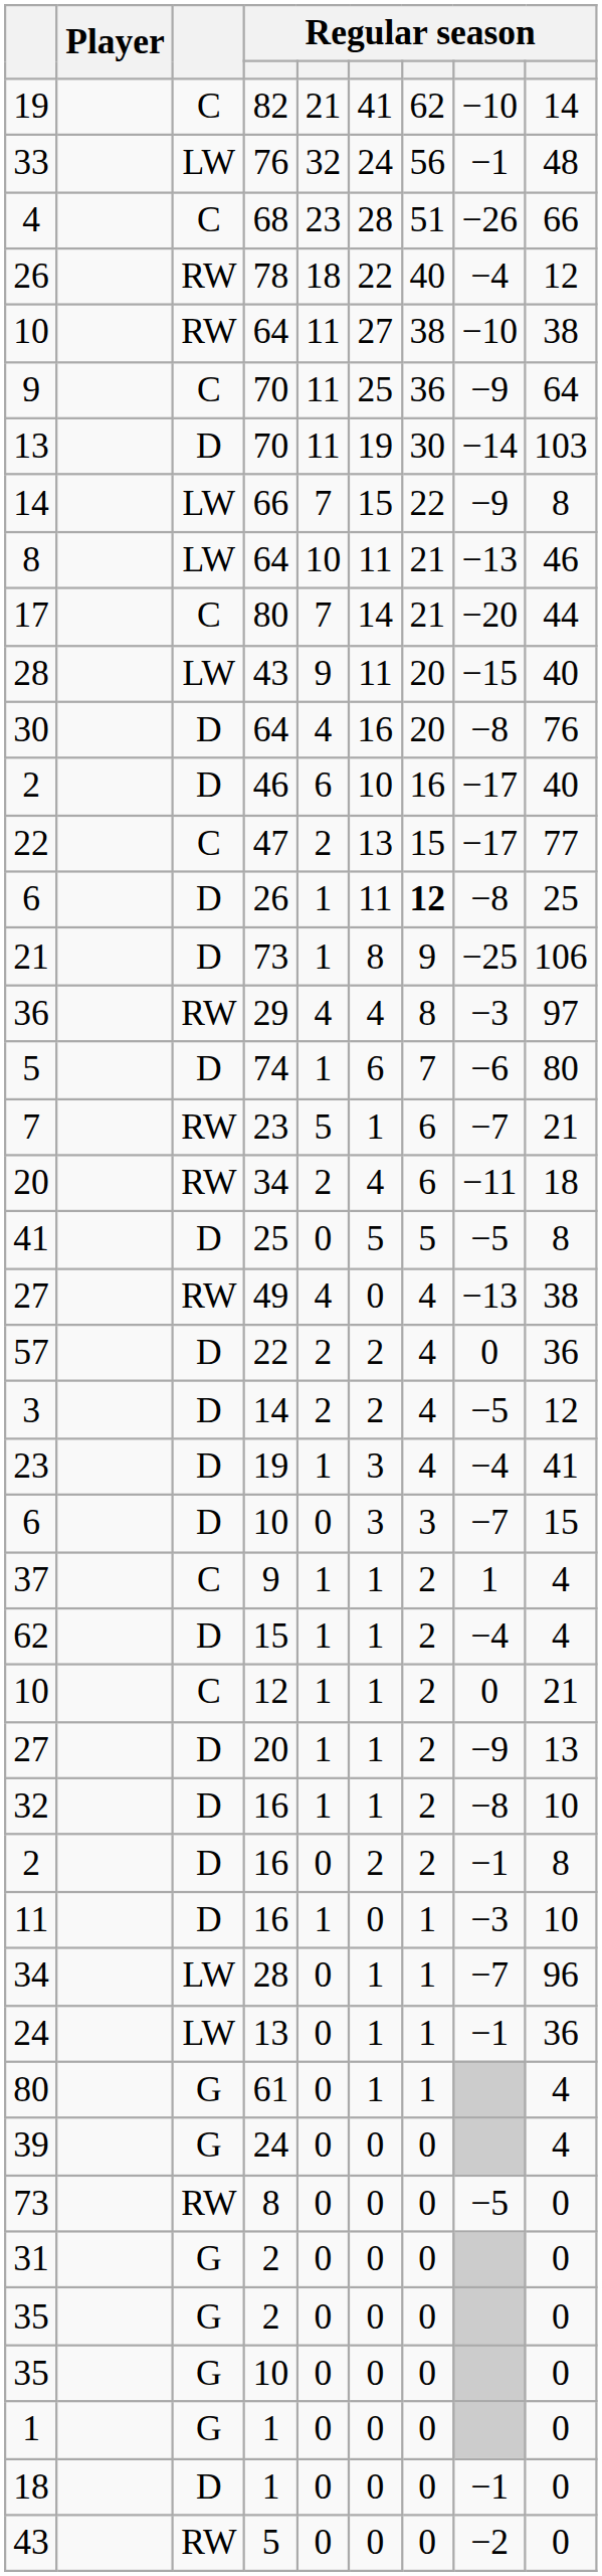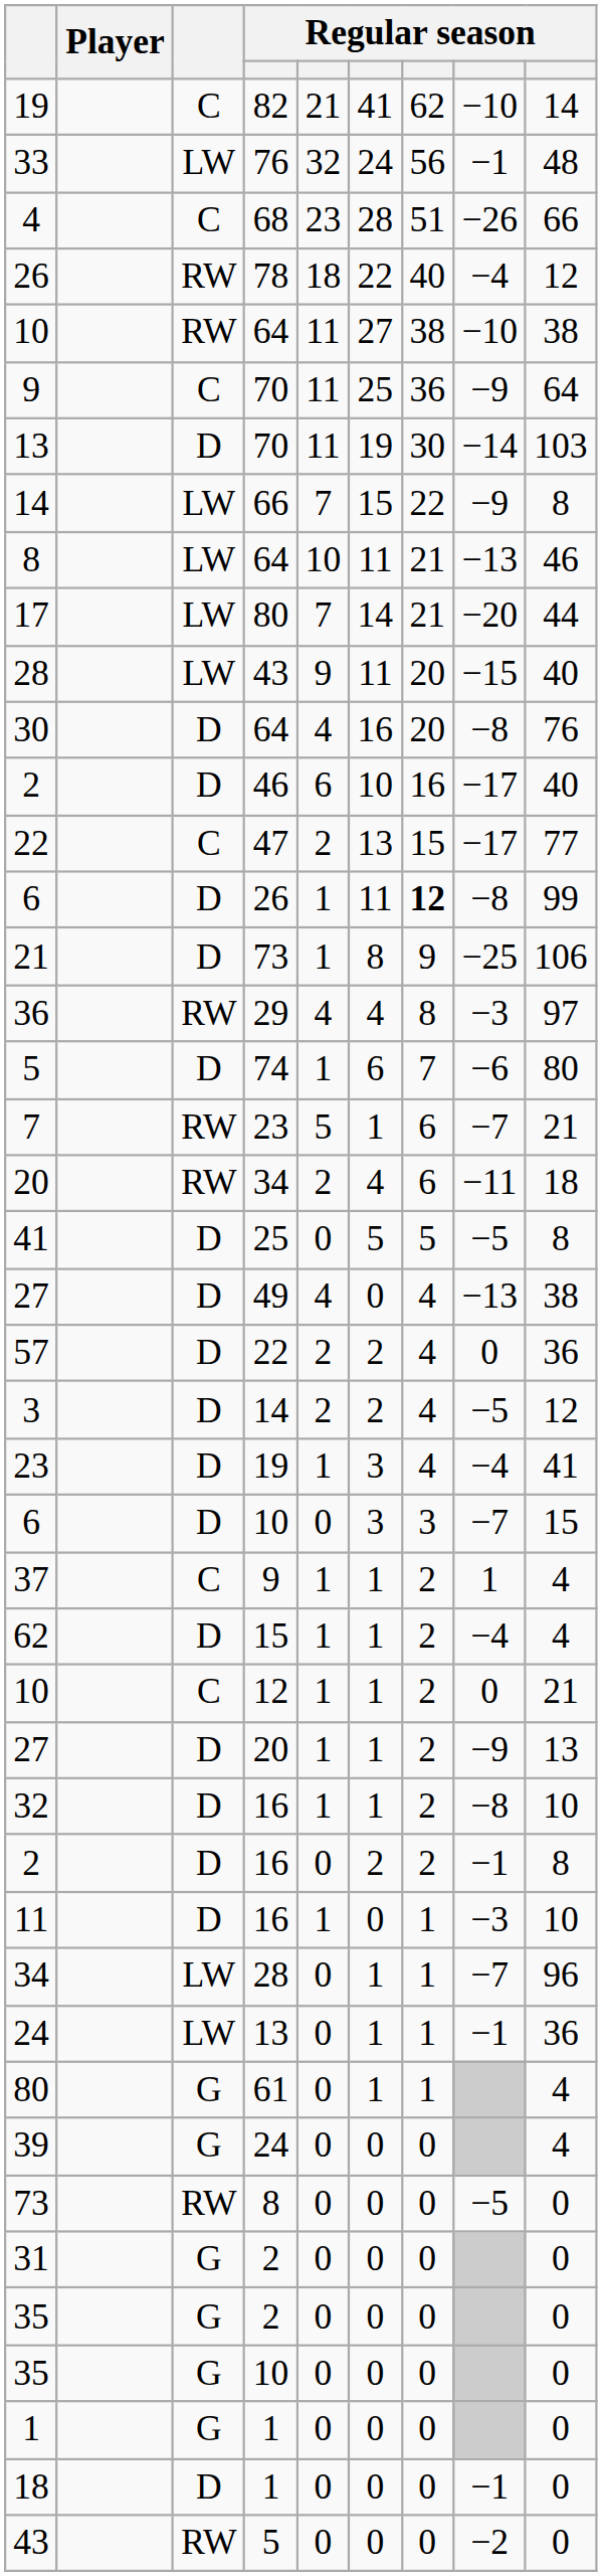17 | column 3: C -> LW
6 / 26 | column 9: 25 -> 99
27 / 49 | column 3: RW -> D
